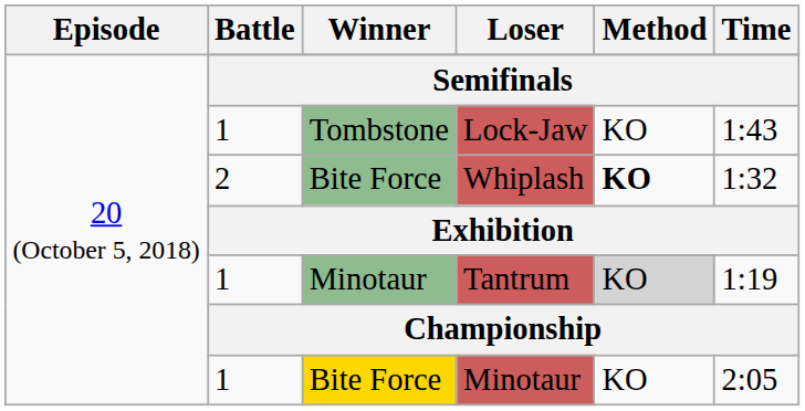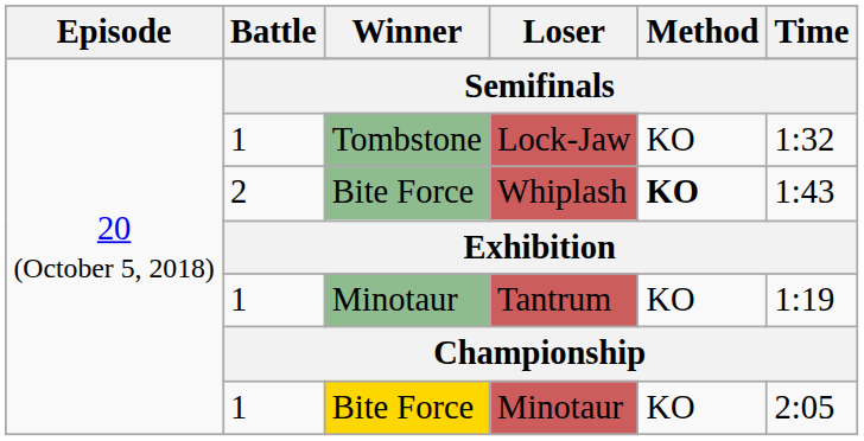Lock-Jaw | Time: 1:43 -> 1:32
Whiplash | Time: 1:32 -> 1:43
Tantrum | Method: lightgrey background -> no background
